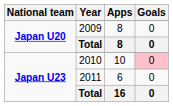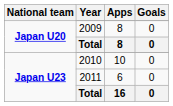2010 | Goals: pink background -> no background
